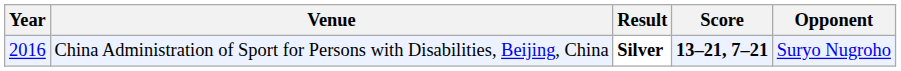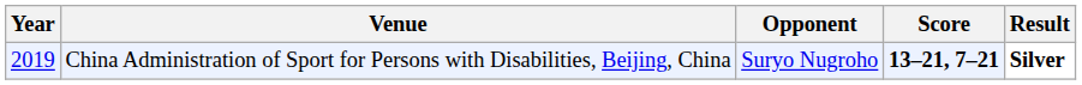columns swapped: Opponent <-> Result
row 2 | Year: 2016 -> 2019
